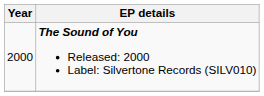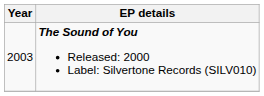row 2 | Year: 2000 -> 2003
